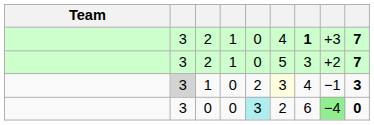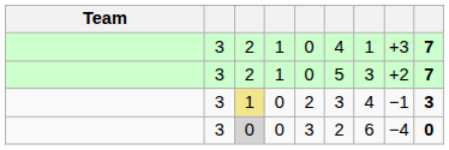row 2 | column 7: bold -> normal
row 4 | column 2: lightgrey background -> no background
row 4 | column 3: no background -> khaki background
row 4 | column 6: lightyellow background -> no background
row 5 | column 3: no background -> lightgrey background
row 5 | column 5: paleturquoise background -> no background
row 5 | column 8: lightgreen background -> no background
